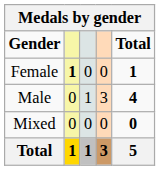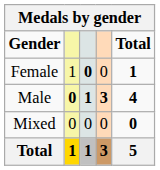Female | column 2: bold -> normal
Female | column 3: normal -> bold
Male | column 2: normal -> bold
Male | column 3: normal -> bold
Male | column 4: normal -> bold
